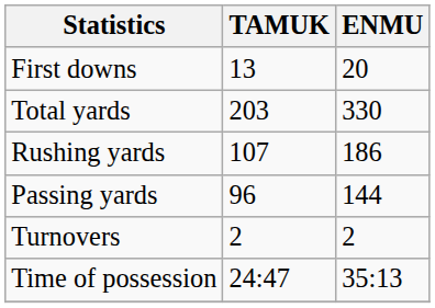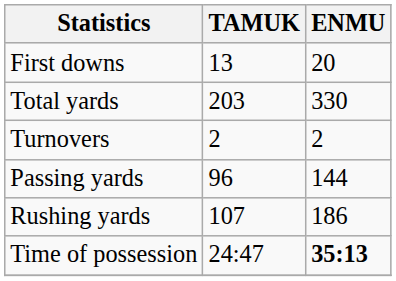rows swapped: Rushing yards <-> Turnovers
Time of possession | ENMU: normal -> bold
